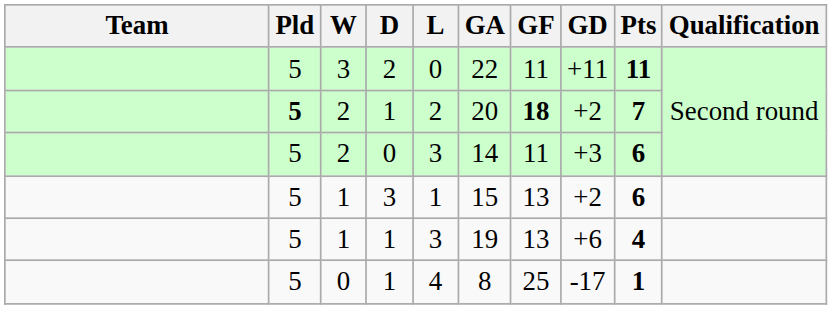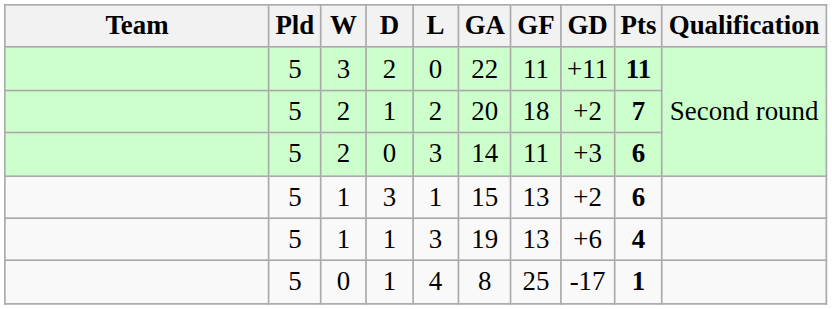2 / 1 | Pld: bold -> normal
2 / 1 | GF: bold -> normal
